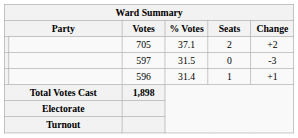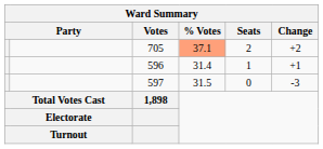705 | % Votes: no background -> lightsalmon background
rows swapped: 597 <-> 596
